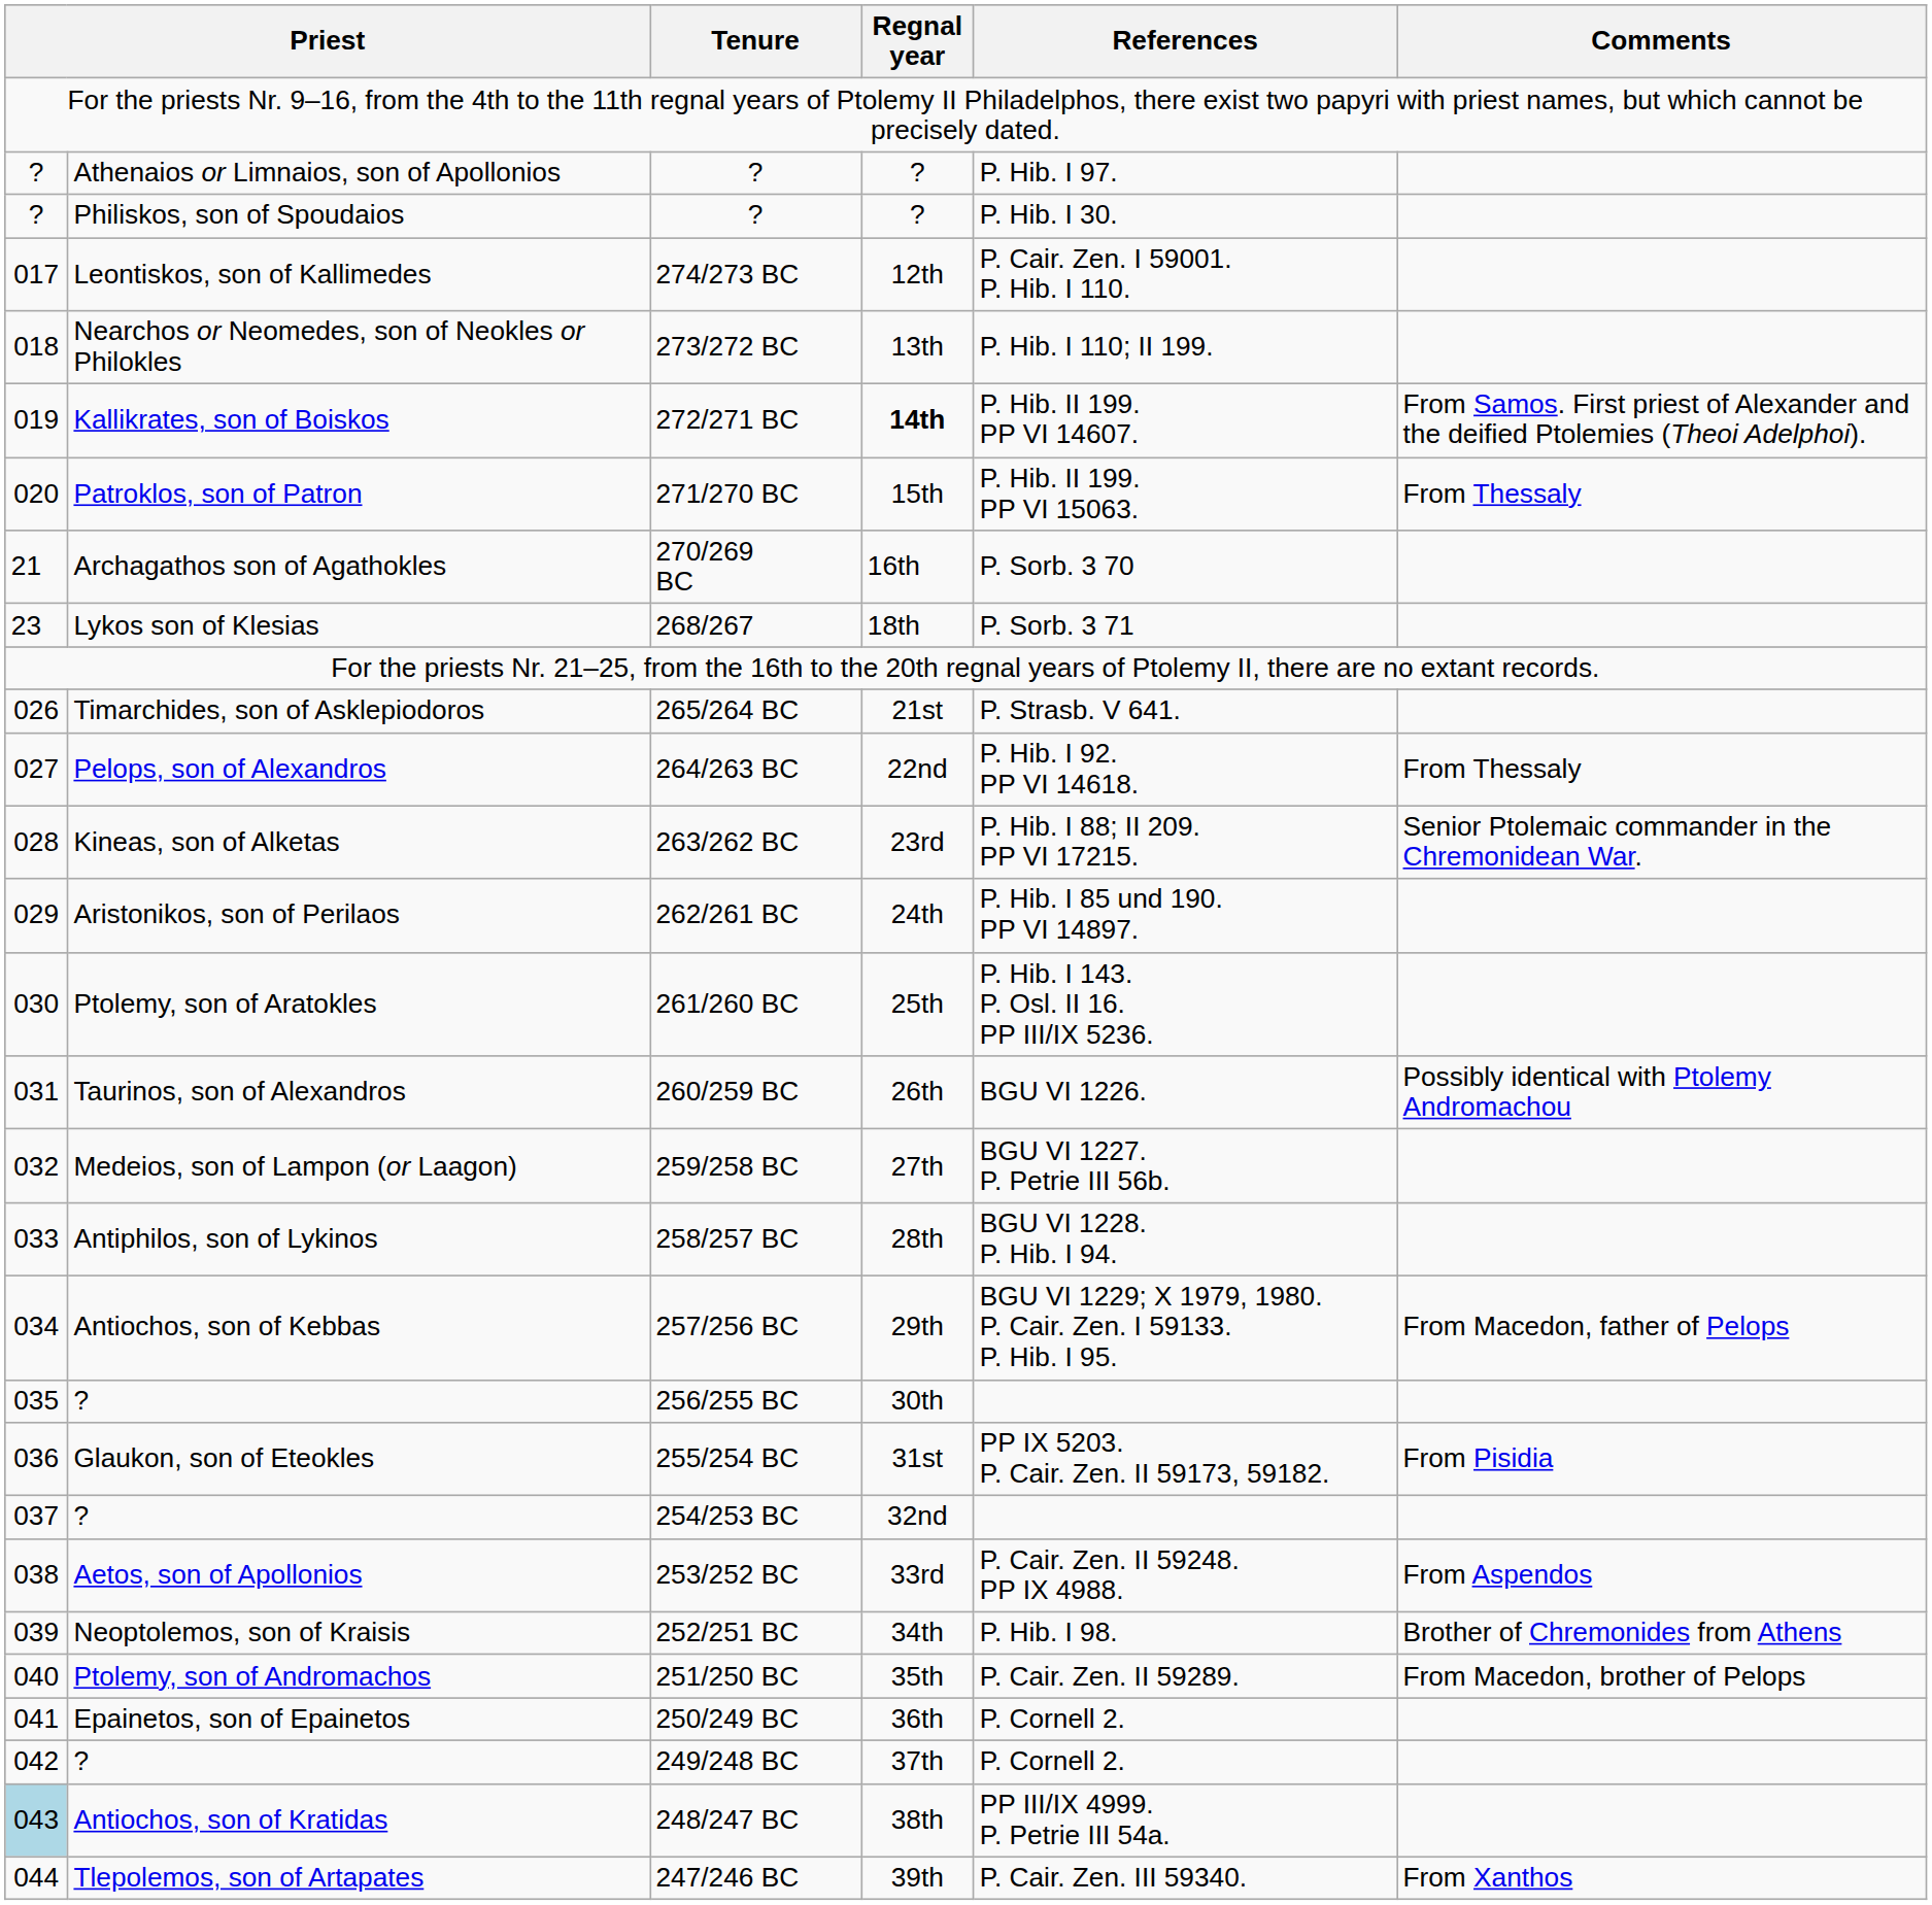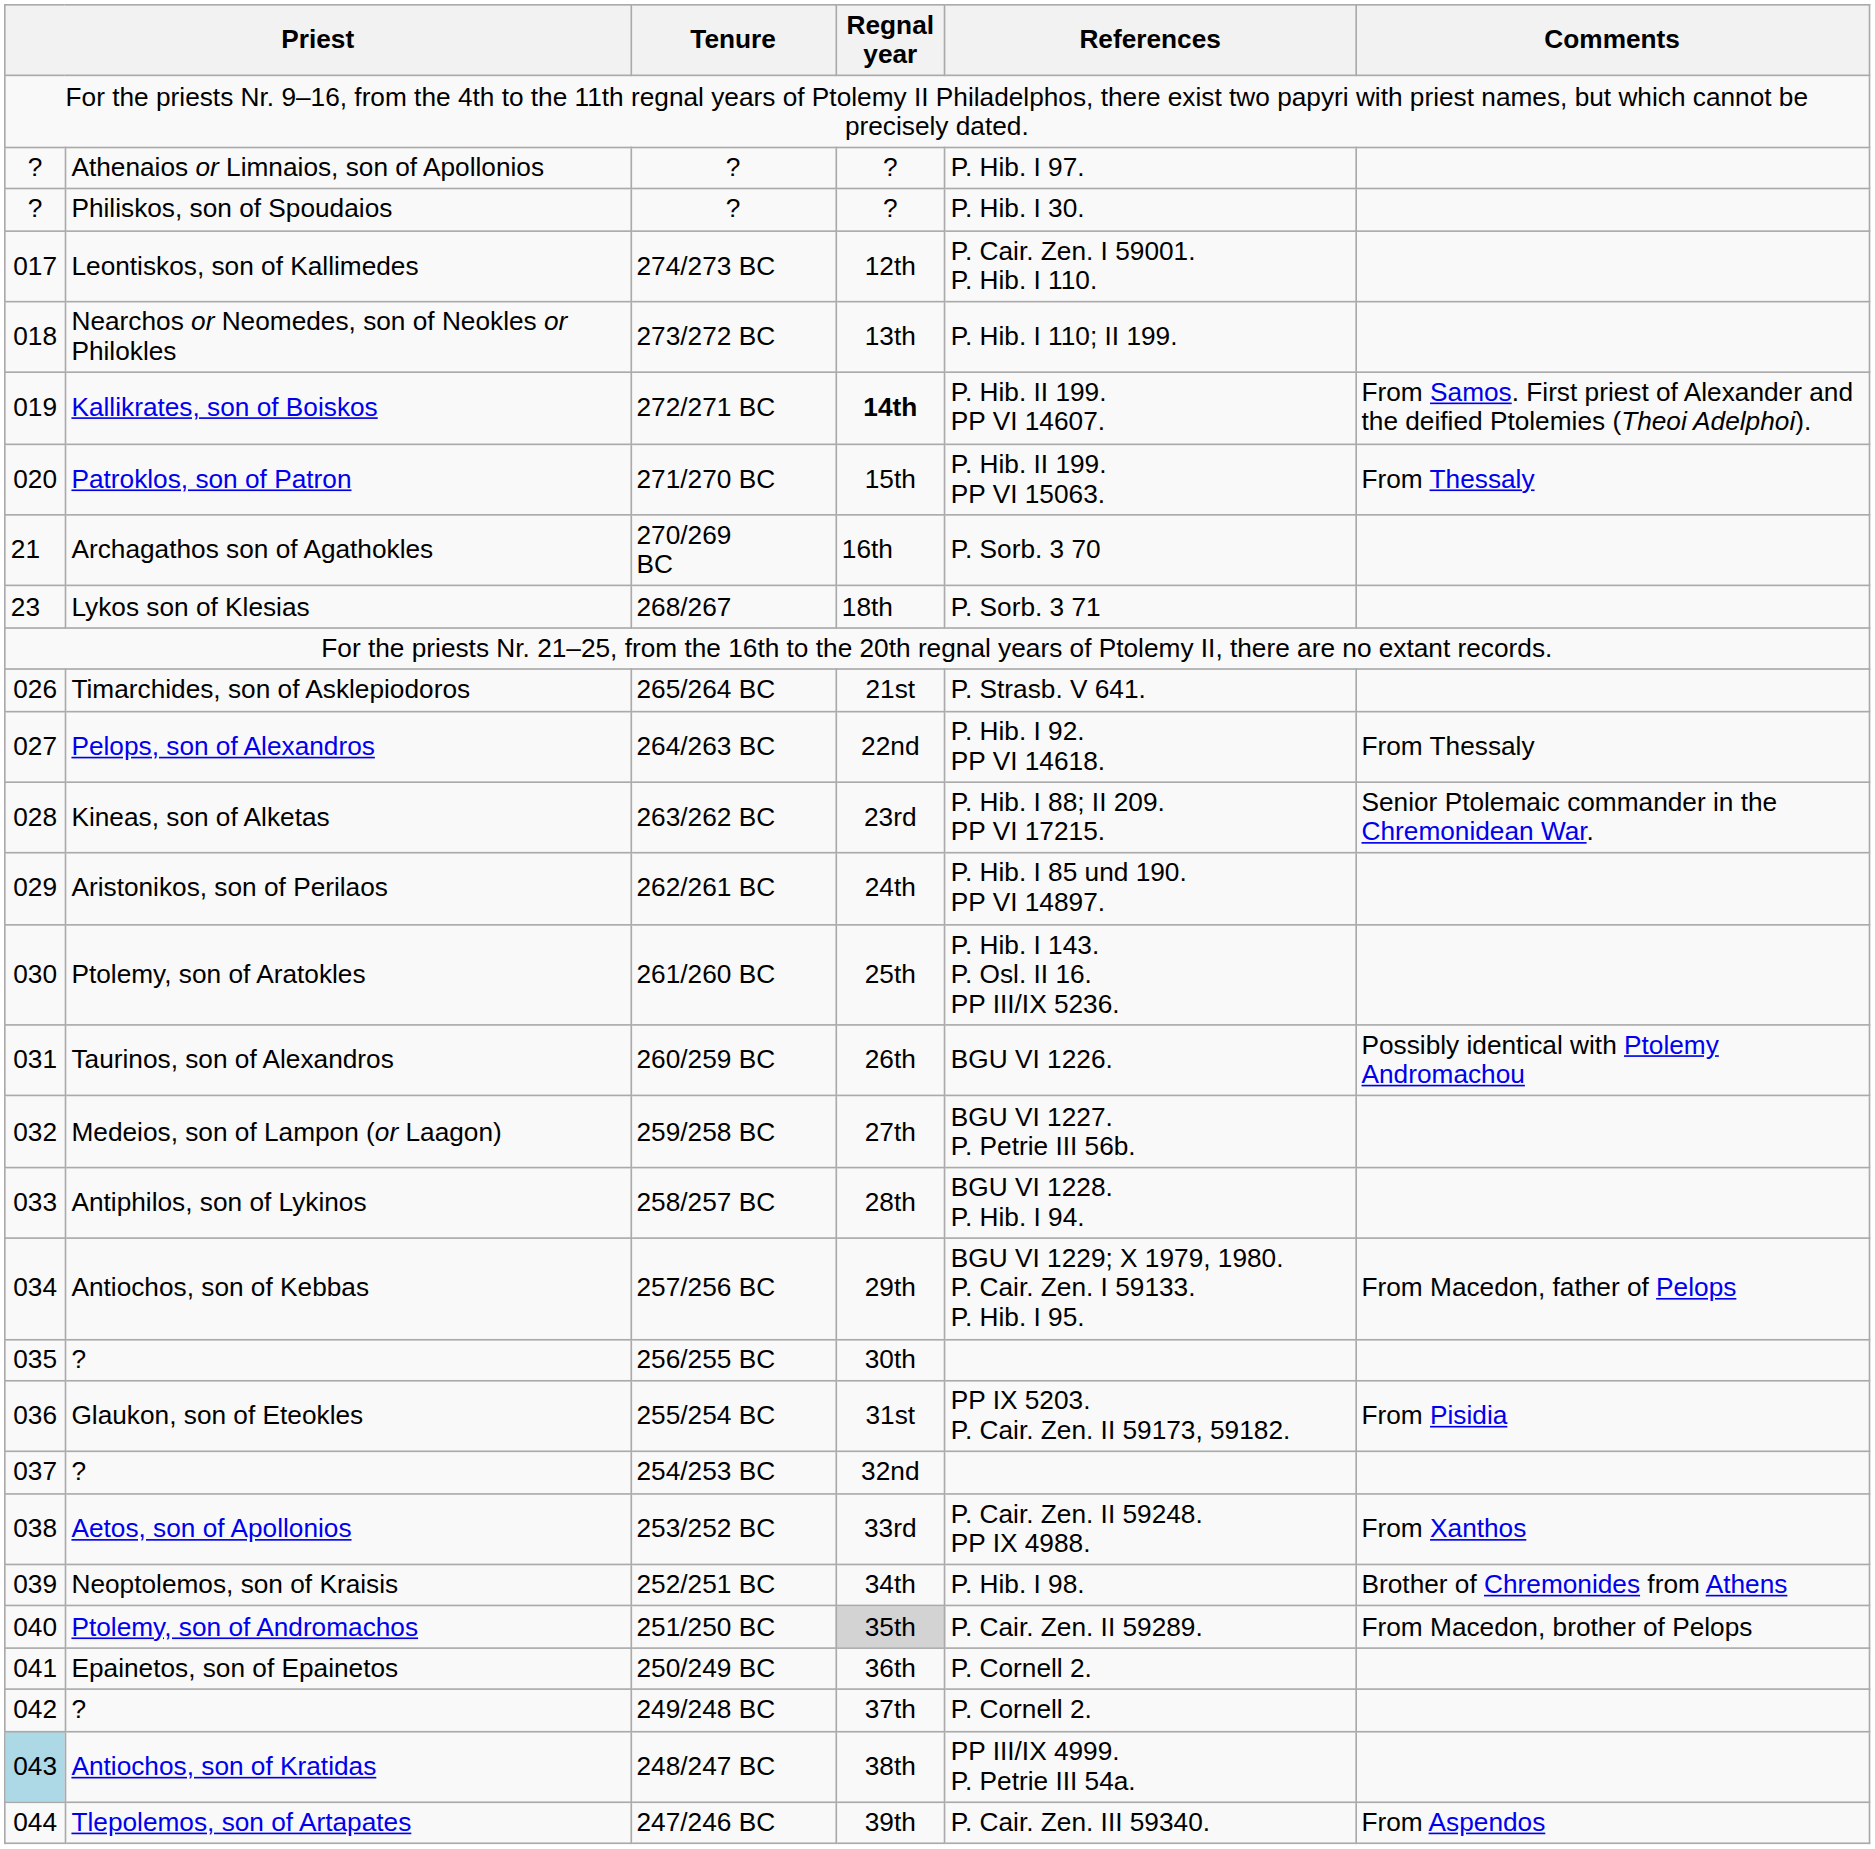253/252 BC | Comments: From Aspendos -> From Xanthos
251/250 BC | Regnal year: no background -> lightgrey background
247/246 BC | Comments: From Xanthos -> From Aspendos
